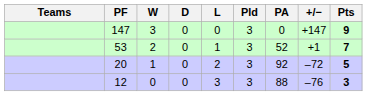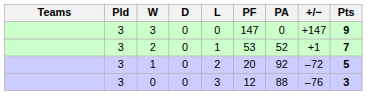columns swapped: Pld <-> PF
